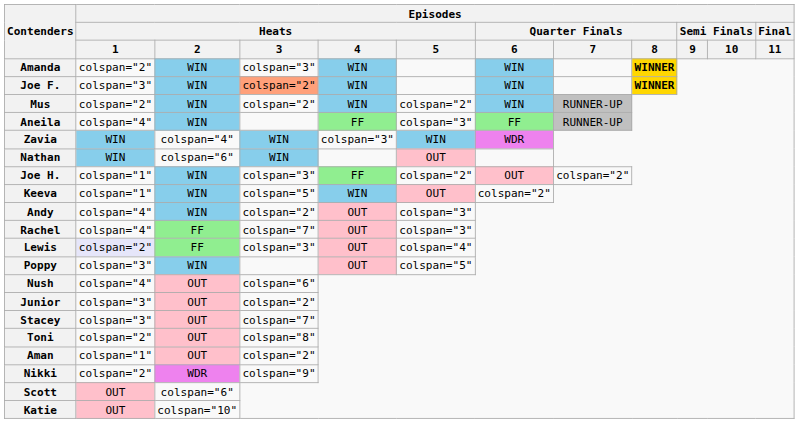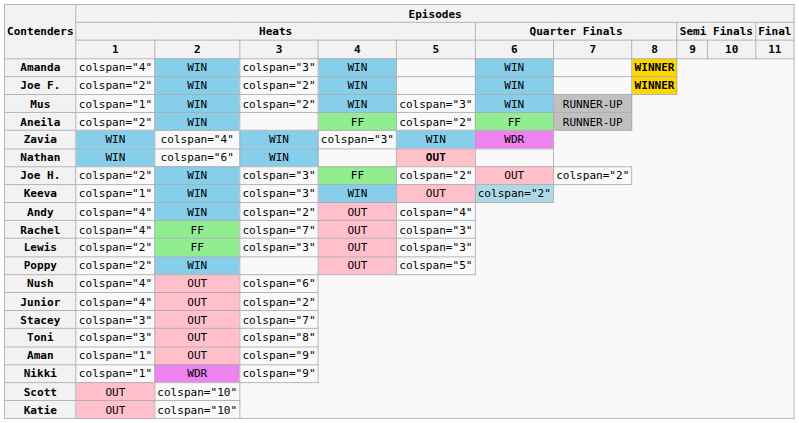Amanda | Episodes / Heats / 1: colspan="2" -> colspan="4"
Joe F. | Episodes / Heats / 1: colspan="3" -> colspan="2"
Joe F. | Episodes / Heats / 3: lightsalmon background -> no background
Mus | Episodes / Heats / 1: colspan="2" -> colspan="1"
Mus | Episodes / Heats / 5: colspan="2" -> colspan="3"
Aneila | Episodes / Heats / 1: colspan="4" -> colspan="2"
Aneila | Episodes / Heats / 5: colspan="3" -> colspan="2"
Nathan | Episodes / Heats / 5: normal -> bold
Joe H. | Episodes / Heats / 1: colspan="1" -> colspan="2"
Keeva | Episodes / Heats / 3: colspan="5" -> colspan="3"
Keeva | Episodes / Quarter Finals / 6: no background -> lightblue background
Andy | Episodes / Heats / 5: colspan="3" -> colspan="4"
Lewis | Episodes / Heats / 1: lavender background -> no background
Lewis | Episodes / Heats / 5: colspan="4" -> colspan="3"
Poppy | Episodes / Heats / 1: colspan="3" -> colspan="2"
Junior | Episodes / Heats / 1: colspan="3" -> colspan="4"
Toni | Episodes / Heats / 1: colspan="2" -> colspan="3"
Aman | Episodes / Heats / 3: colspan="2" -> colspan="9"
Nikki | Episodes / Heats / 1: colspan="2" -> colspan="1"
Scott | Episodes / Heats / 2: colspan="6" -> colspan="10"
